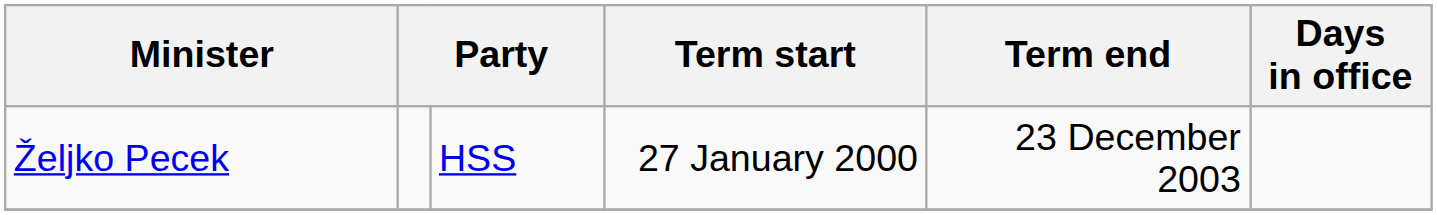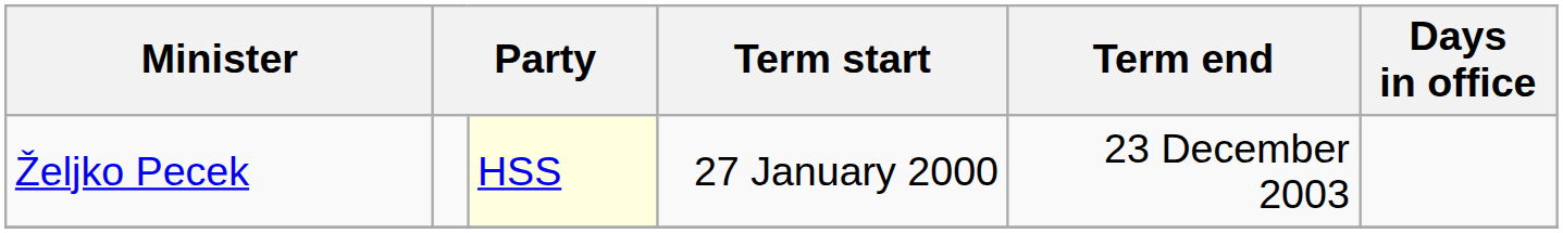Željko Pecek | column 3: no background -> lightyellow background
